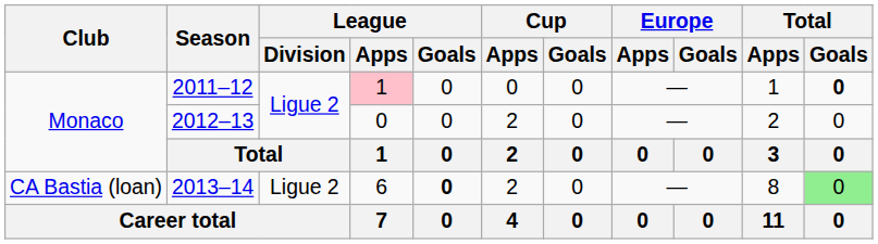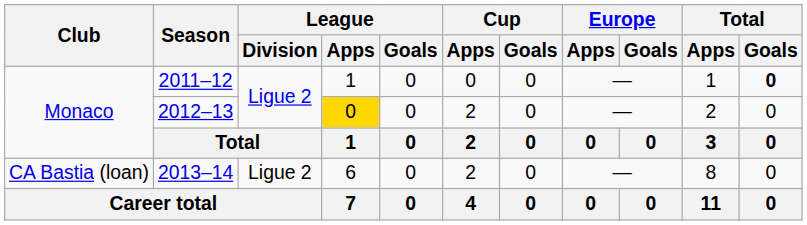2011–12 | League / Apps: pink background -> no background
2012–13 | League / Apps: no background -> gold background
2013–14 | League / Goals: bold -> normal
2013–14 | Total / Goals: lightgreen background -> no background
